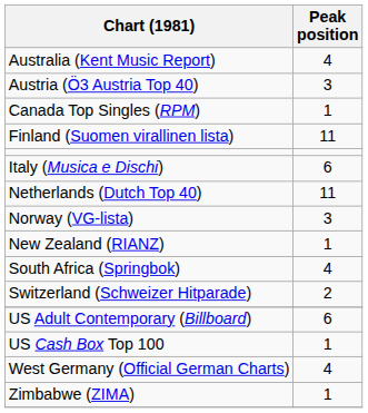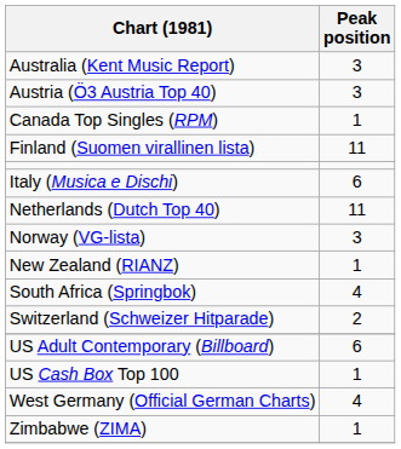row 2 | Peak position: 4 -> 3
